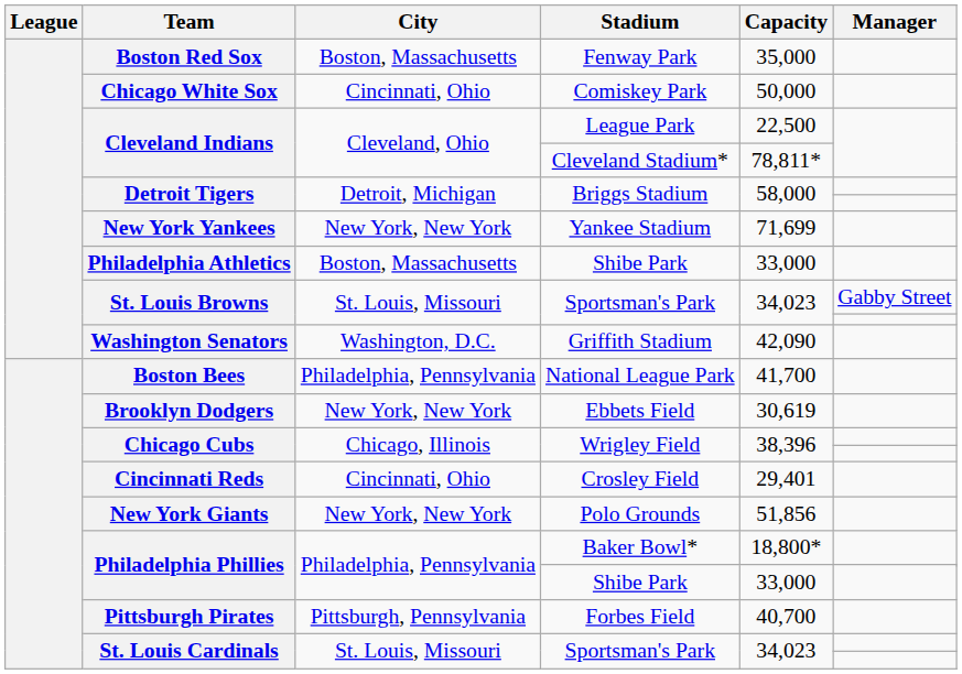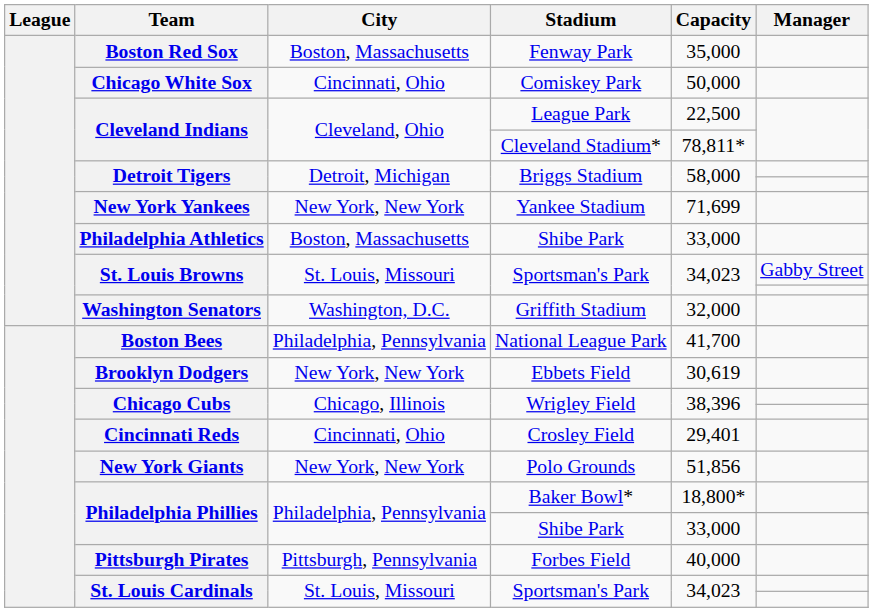Washington Senators | Capacity: 42,090 -> 32,000
Pittsburgh Pirates | Capacity: 40,700 -> 40,000
